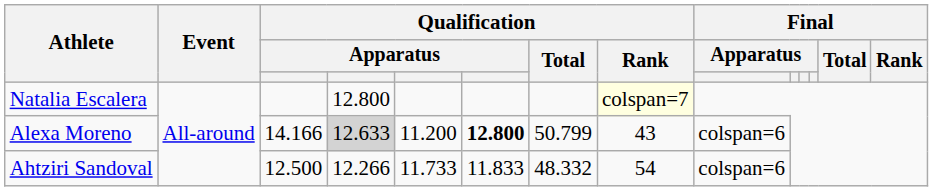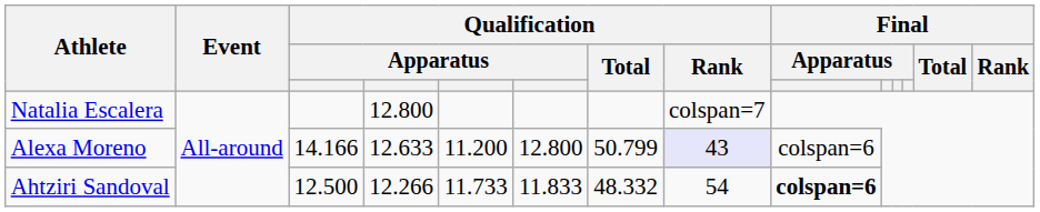row 4 | Qualification / Rank: lightyellow background -> no background
row 5 | column 4: lightgrey background -> no background
row 5 | column 6: bold -> normal
row 5 | Qualification / Rank: no background -> lavender background
row 6 | column 9: normal -> bold
